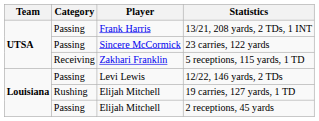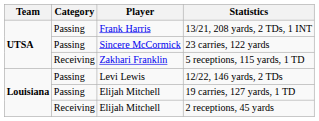19 carries, 127 yards, 1 TD | Category: Rushing -> Passing
2 receptions, 45 yards | Category: Passing -> Receiving
